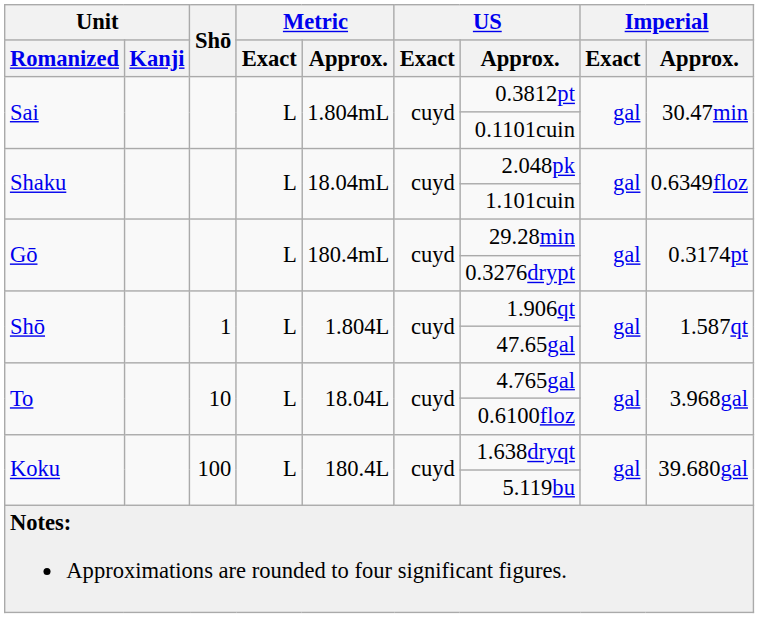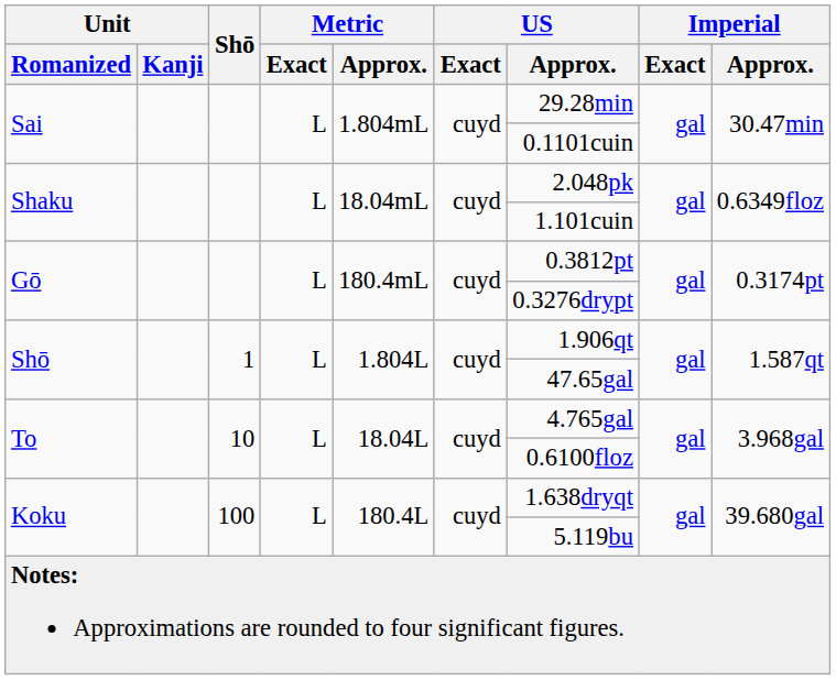row 3 | US / Approx.: 0.3812pt -> 29.28min
row 7 | US / Approx.: 29.28min -> 0.3812pt
